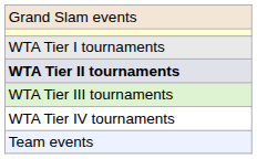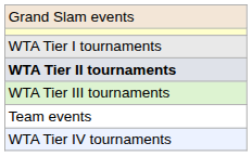row 6 | column 1: WTA Tier IV tournaments -> Team events
row 7 | column 1: Team events -> WTA Tier IV tournaments
